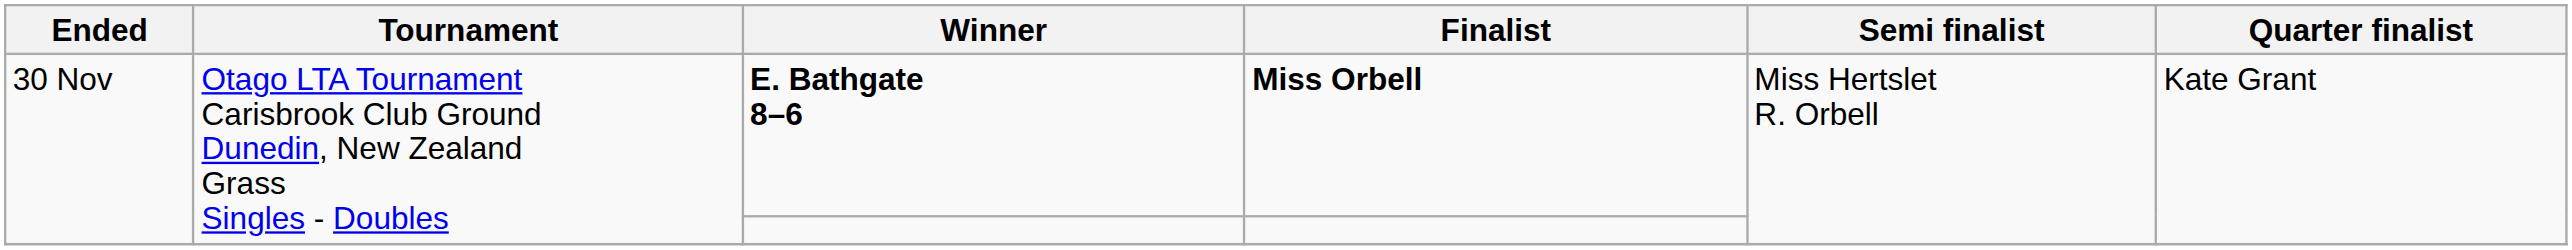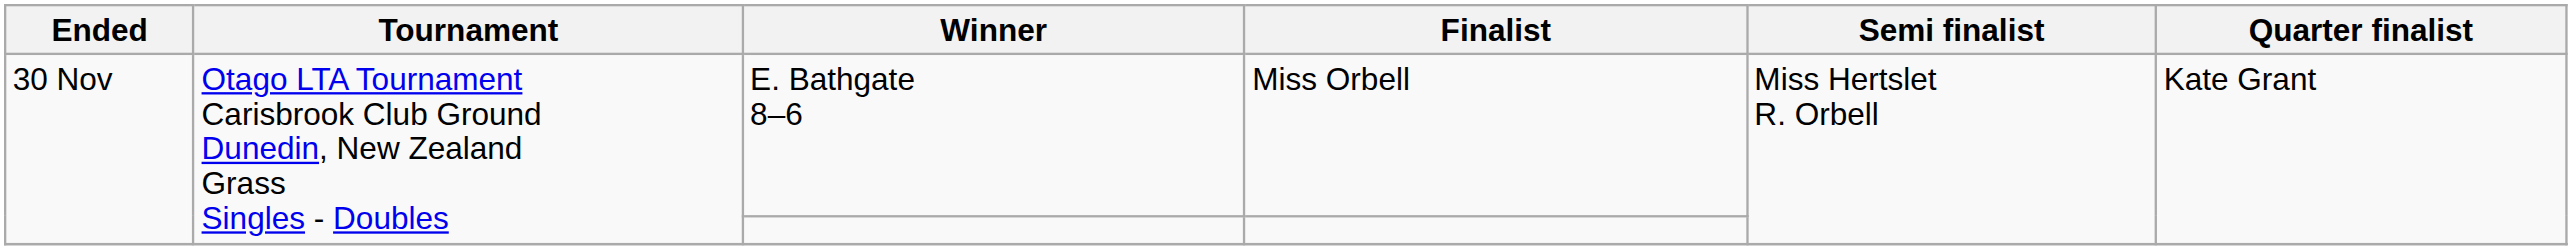E. Bathgate 8–6 | Winner: bold -> normal
E. Bathgate 8–6 | Finalist: bold -> normal
